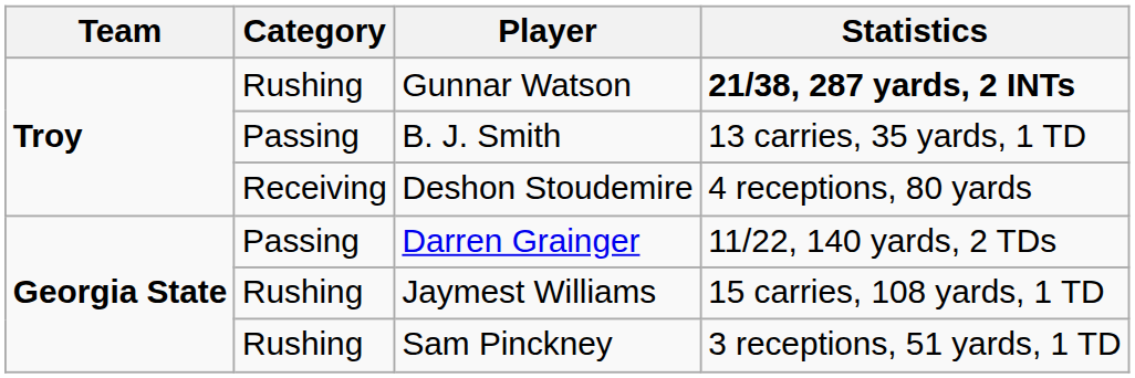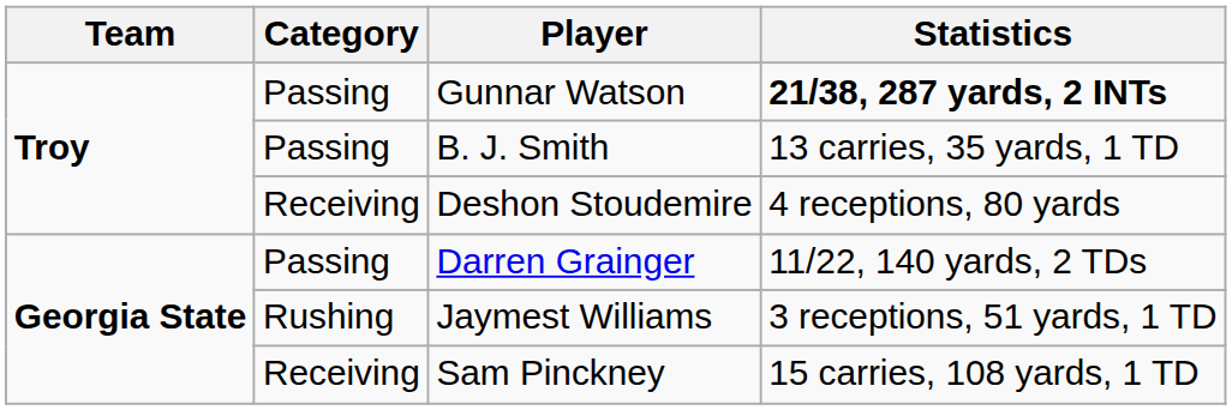Gunnar Watson | Category: Rushing -> Passing
Jaymest Williams | Statistics: 15 carries, 108 yards, 1 TD -> 3 receptions, 51 yards, 1 TD
Sam Pinckney | Category: Rushing -> Receiving
Sam Pinckney | Statistics: 3 receptions, 51 yards, 1 TD -> 15 carries, 108 yards, 1 TD
